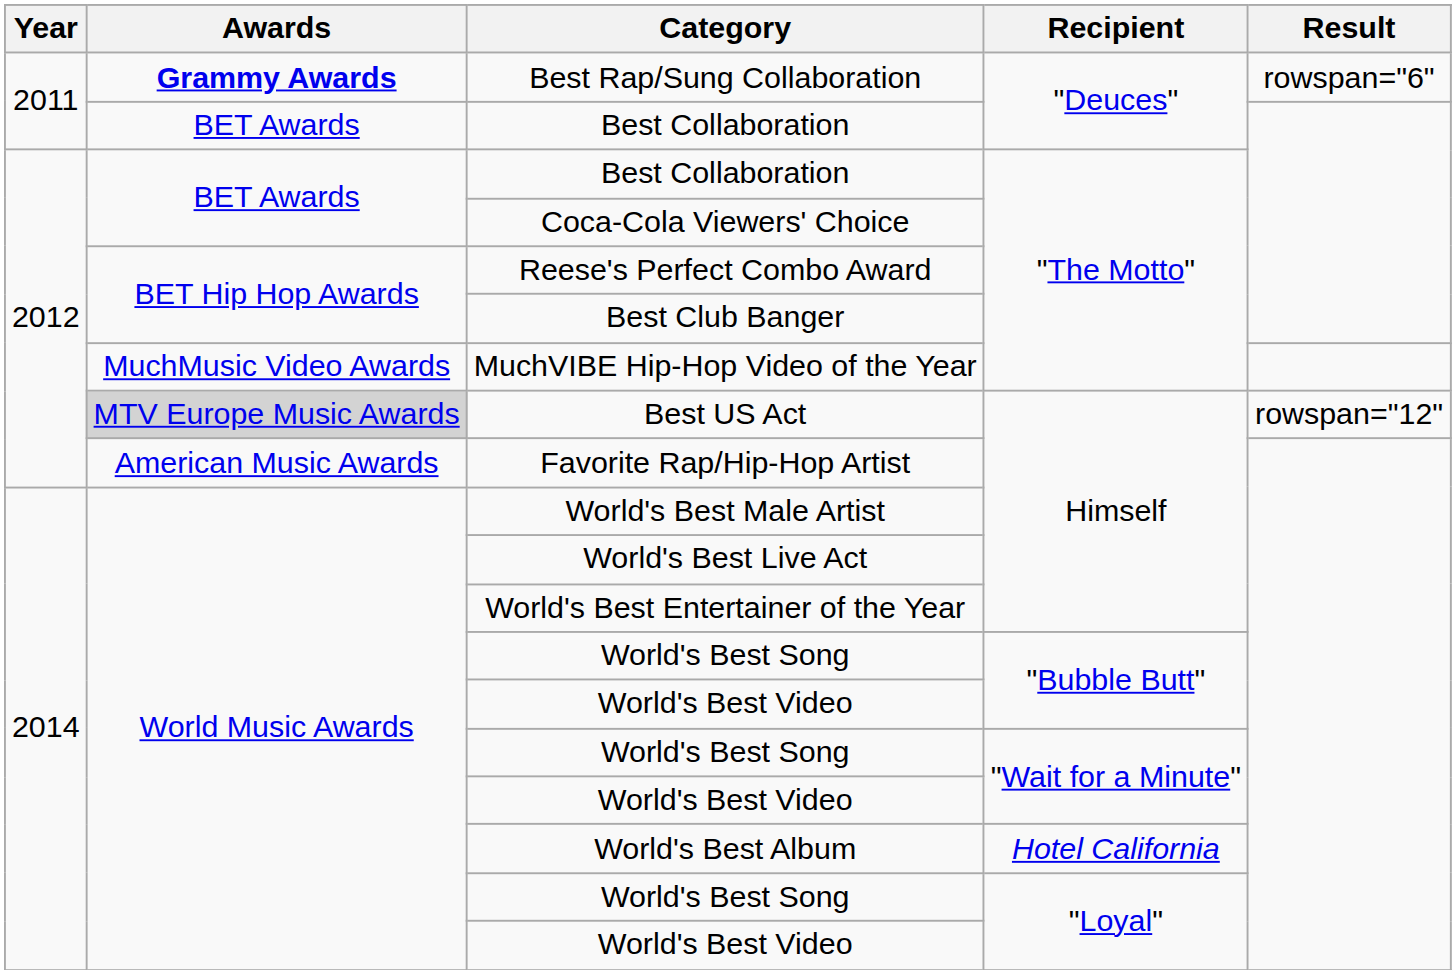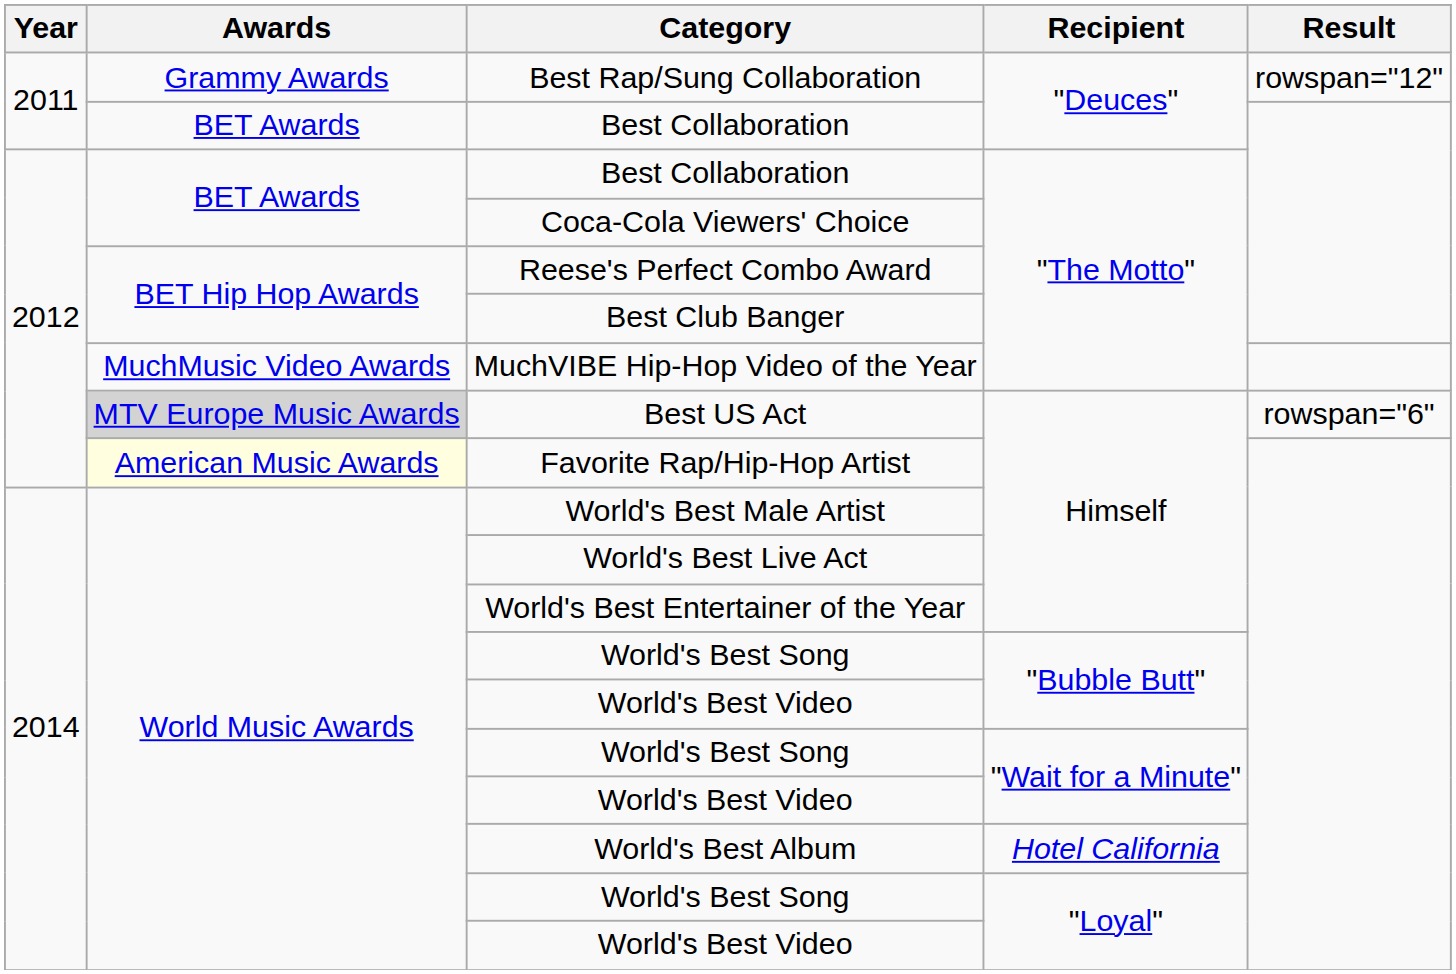Best Rap/Sung Collaboration | Awards: bold -> normal
Best Rap/Sung Collaboration | Result: rowspan="6" -> rowspan="12"
Best US Act | Result: rowspan="12" -> rowspan="6"
Favorite Rap/Hip-Hop Artist | Awards: no background -> lightyellow background
